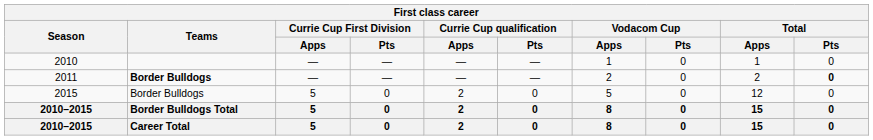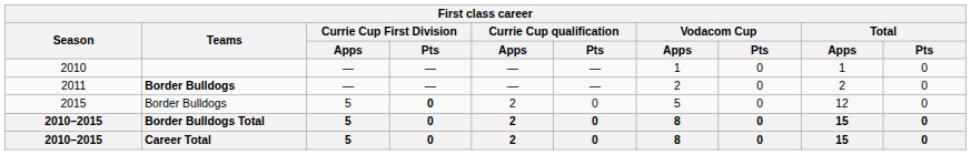2011 | Total / Pts: bold -> normal
2015 | Currie Cup First Division / Pts: normal -> bold
